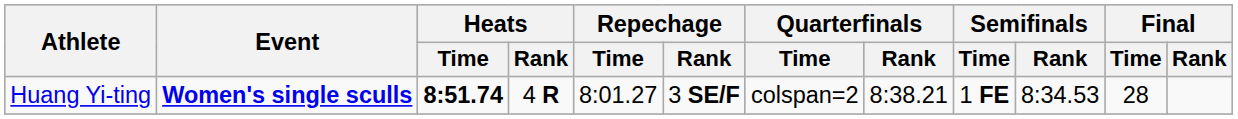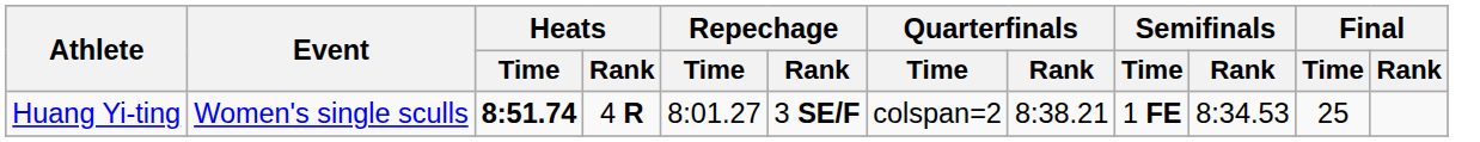Huang Yi-ting | Event: bold -> normal
Huang Yi-ting | Final / Time: 28 -> 25
